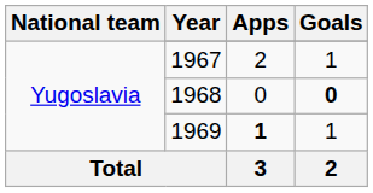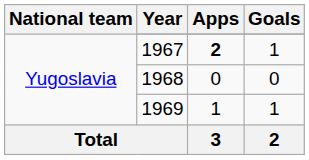1967 | Apps: normal -> bold
1968 | Goals: bold -> normal
1969 | Apps: bold -> normal
